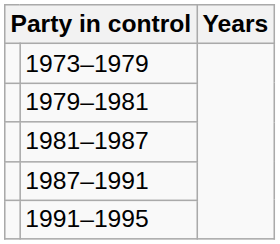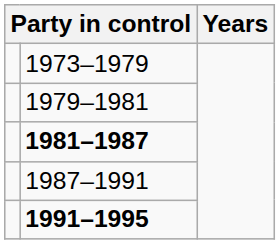1981–1987 | column 2: normal -> bold
1991–1995 | column 2: normal -> bold
